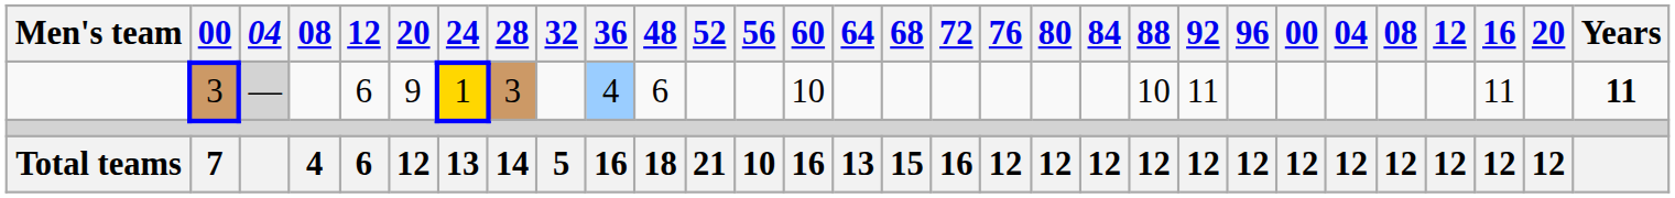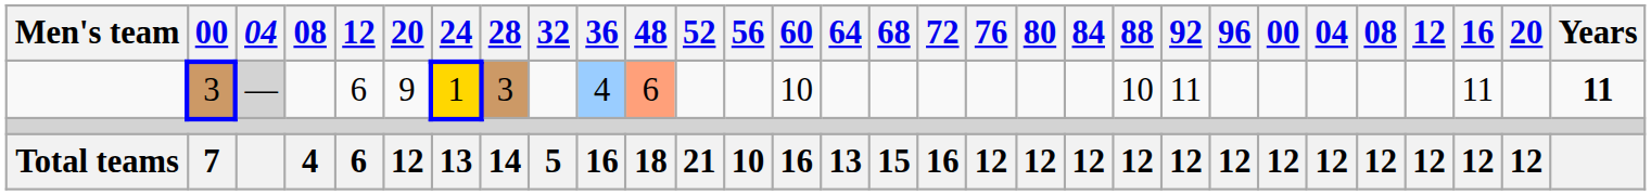row 2 | 48: no background -> lightsalmon background
